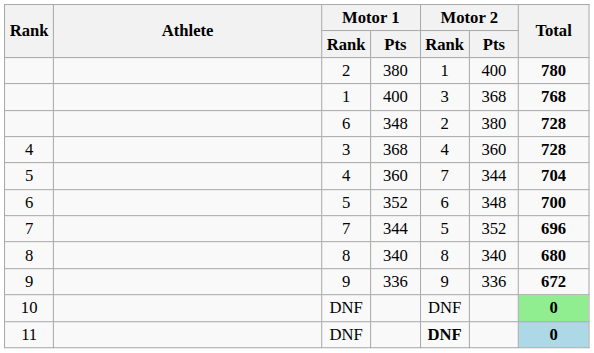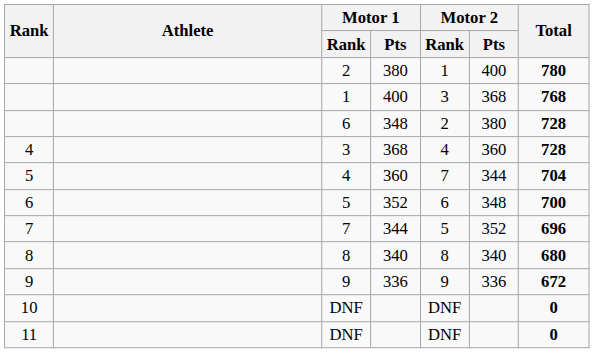10 / DNF | Total: lightgreen background -> no background
11 / DNF | Motor 2 / Rank: bold -> normal
11 / DNF | Total: lightblue background -> no background
